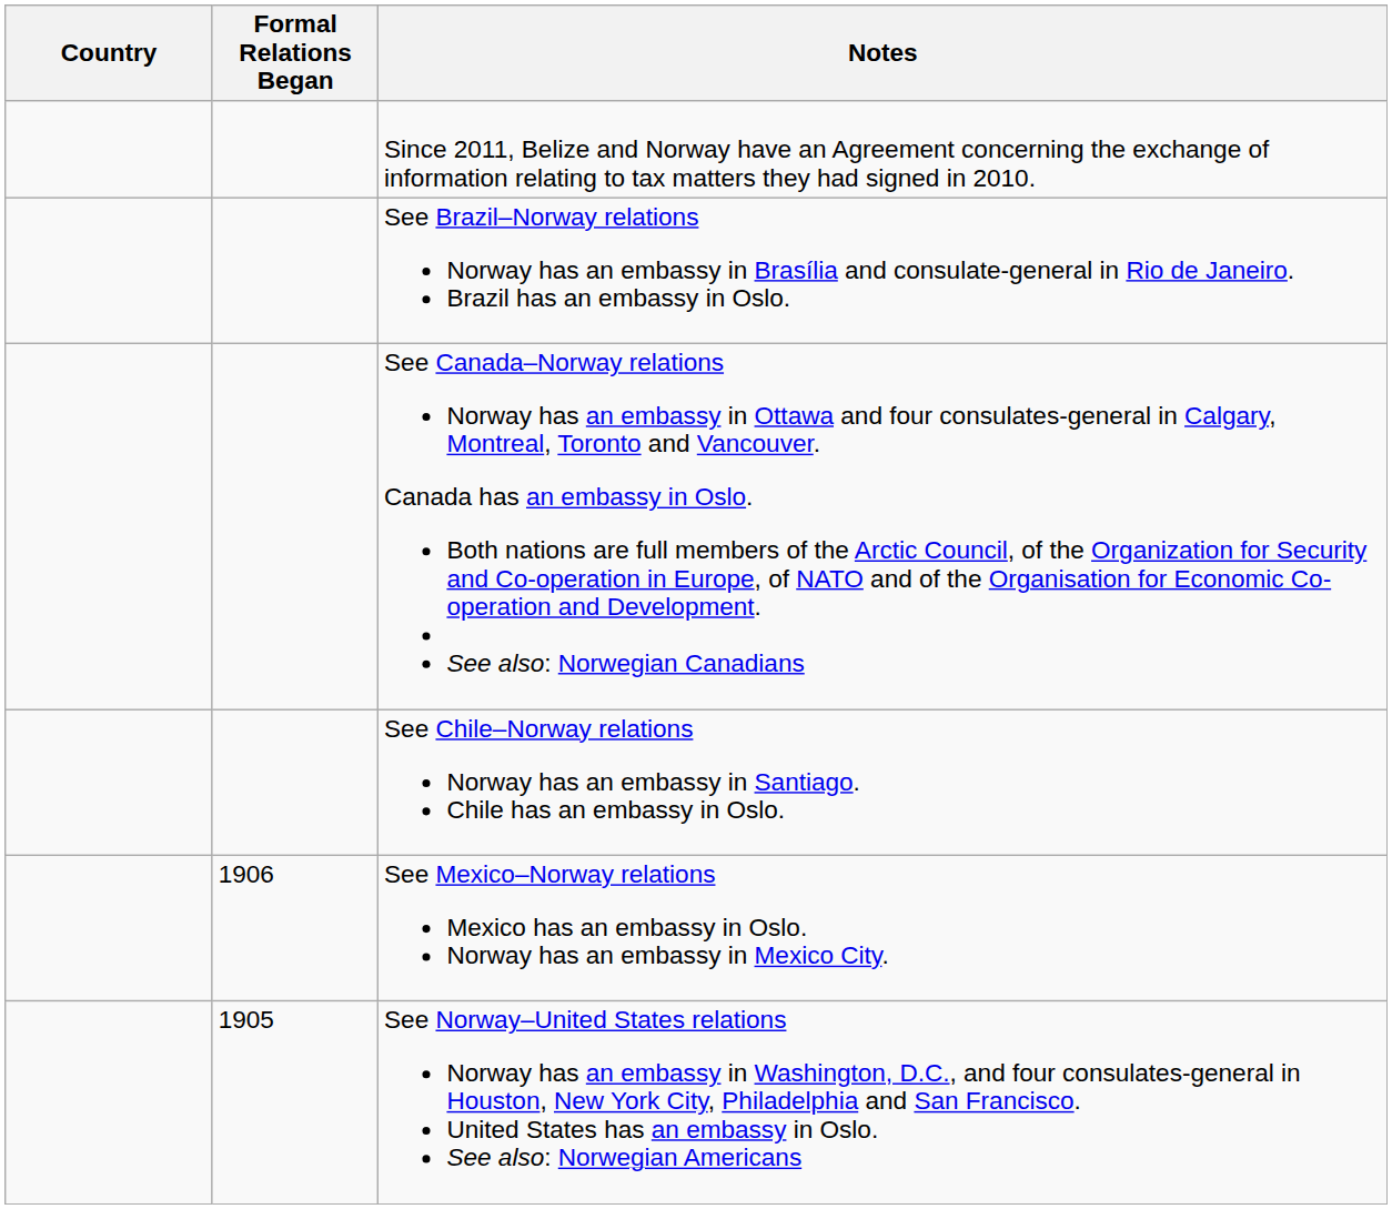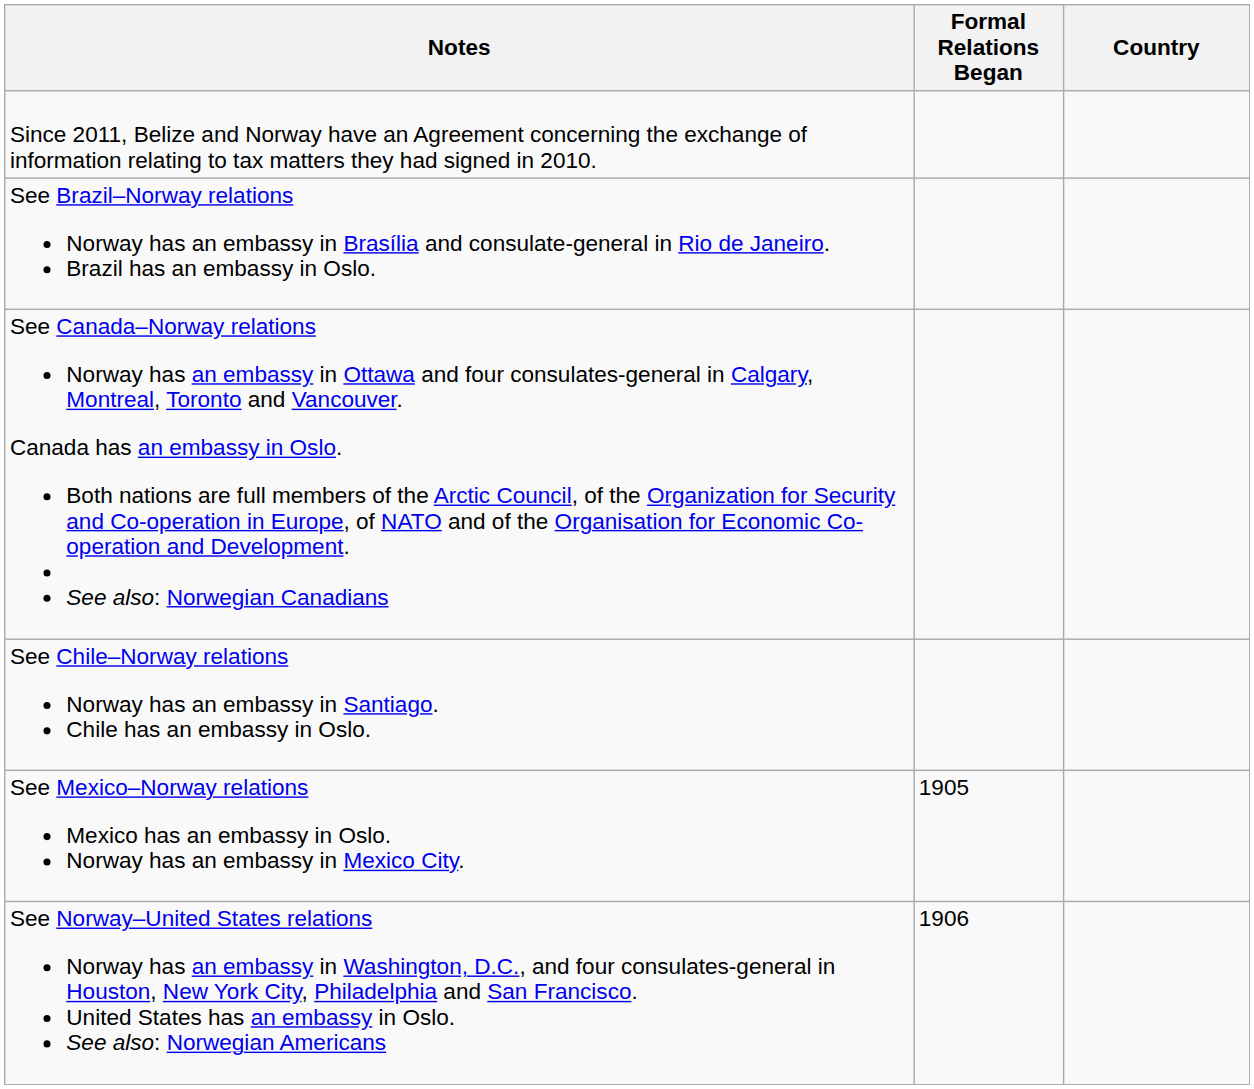columns swapped: Country <-> Notes
row 6 | Formal Relations Began: 1906 -> 1905
row 7 | Formal Relations Began: 1905 -> 1906
